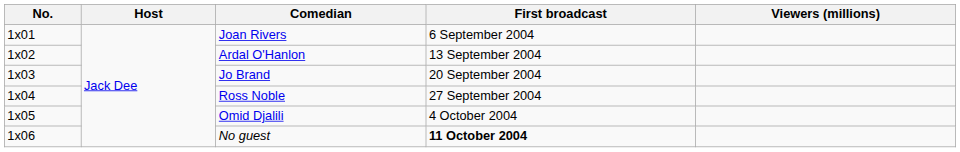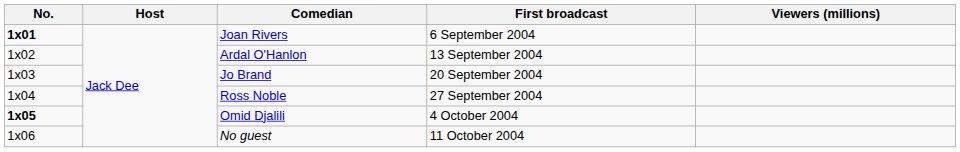Joan Rivers | No.: normal -> bold
Omid Djalili | No.: normal -> bold
No guest | First broadcast: bold -> normal
